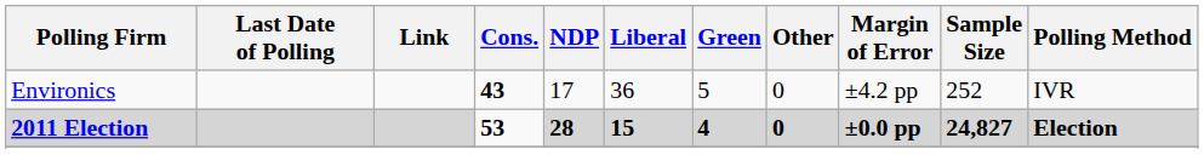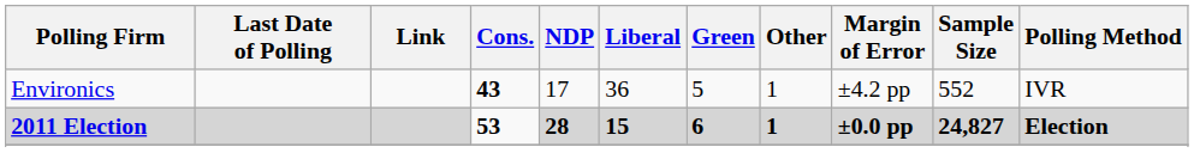Environics | Other: 0 -> 1
Environics | Sample Size: 252 -> 552
2011 Election | Green: 4 -> 6
2011 Election | Other: 0 -> 1
